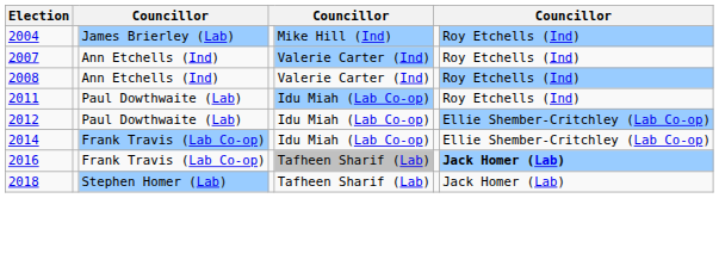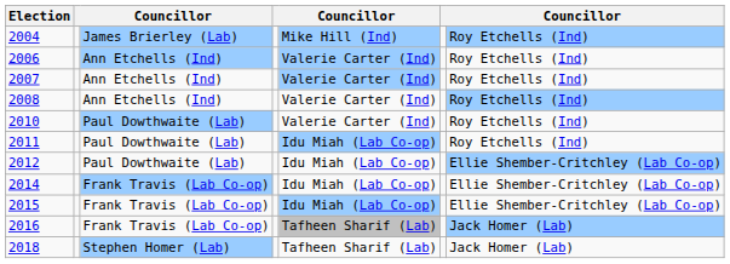+ row: 2006 | Ann Etchells (Ind) | Valerie Carter (Ind) | Roy Etchells (Ind)
+ row: 2010 | Paul Dowthwaite (Lab) | Valerie Carter (Ind) | Roy Etchells (Ind)
+ row: 2015 | Frank Travis (Lab Co-op) | Idu Miah (Lab Co-op) | Ellie Shember-Critchley (Lab Co-op)
2016 | column 7: bold -> normal
